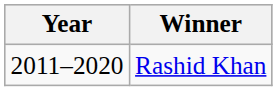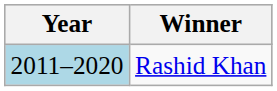Rashid Khan | Year: no background -> lightblue background
